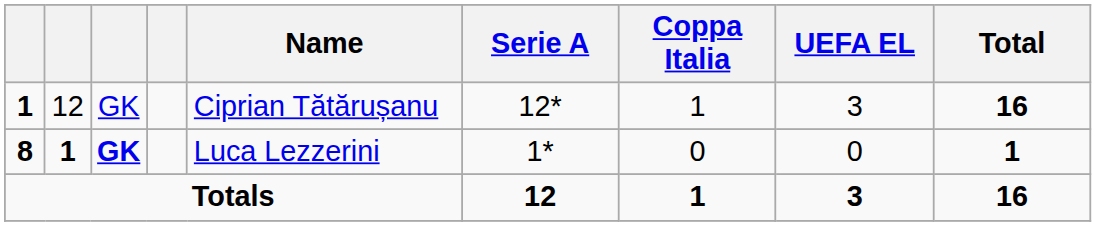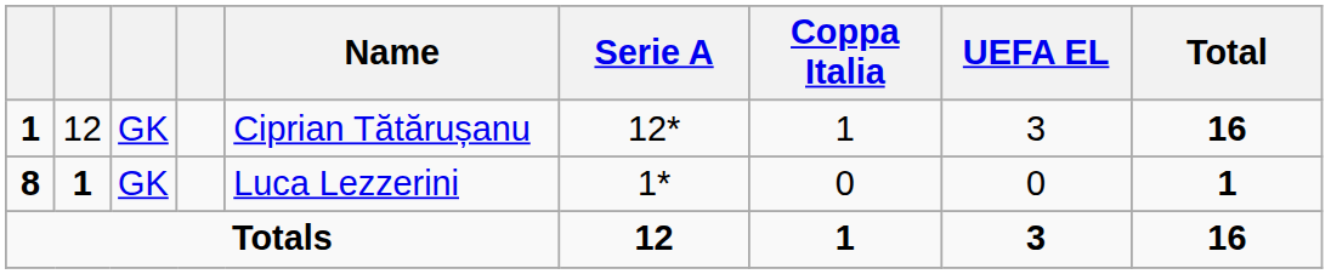8 | column 3: bold -> normal
